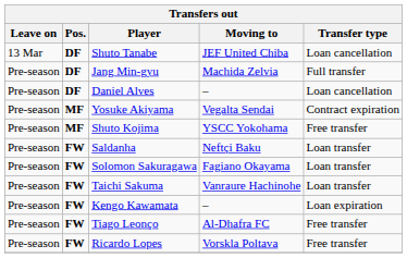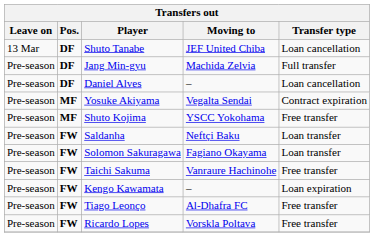Taichi Sakuma | Transfer type: Loan transfer -> Free transfer
